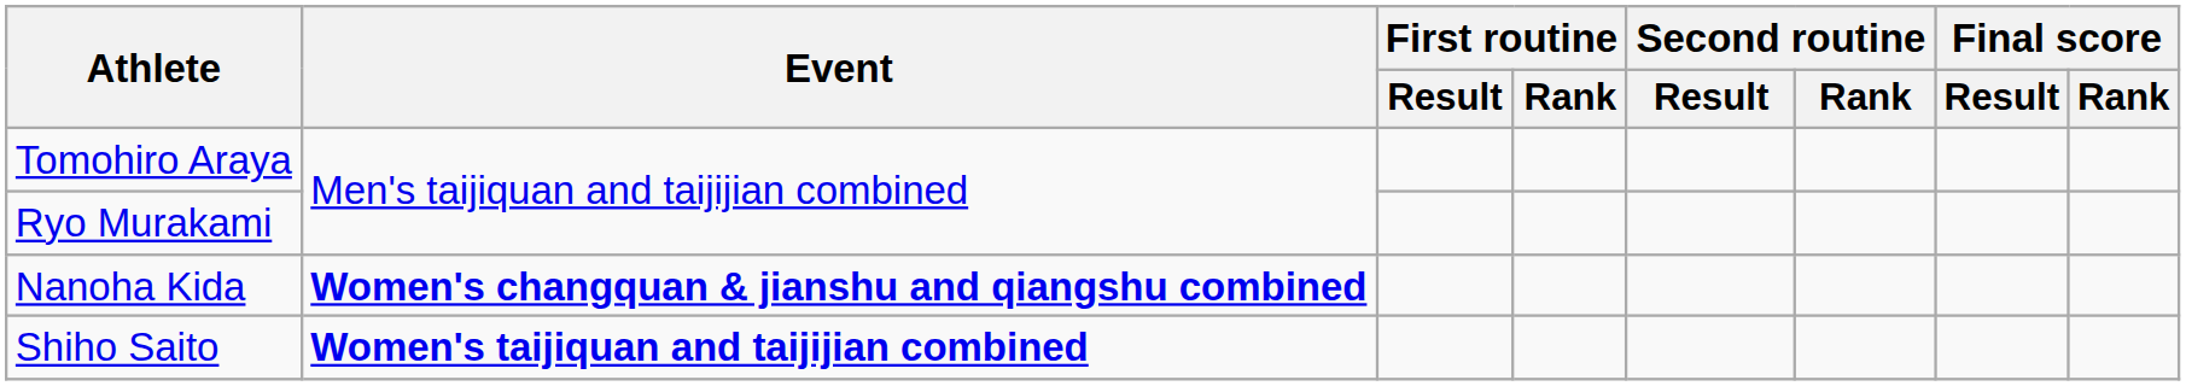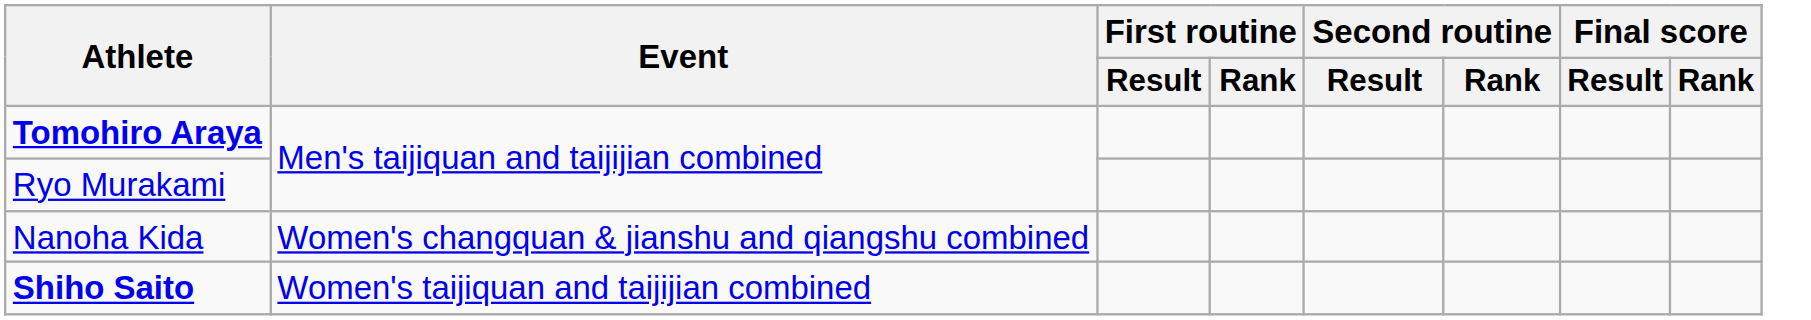row 3 | Athlete: normal -> bold
row 5 | Event: bold -> normal
row 6 | Athlete: normal -> bold
row 6 | Event: bold -> normal
